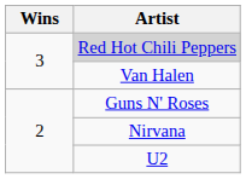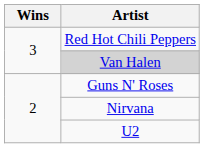Red Hot Chili Peppers | Artist: lightgrey background -> no background
Van Halen | Artist: no background -> lightgrey background
